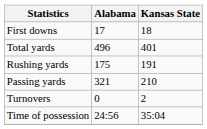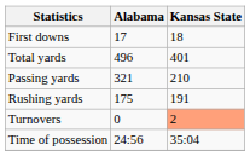rows swapped: Rushing yards <-> Passing yards
Turnovers | Kansas State: no background -> lightsalmon background
